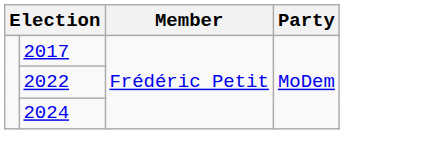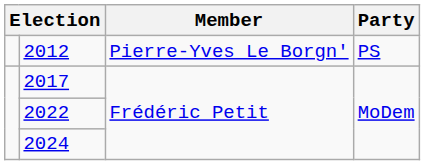+ row: 2012 | Pierre-Yves Le Borgn' | PS
